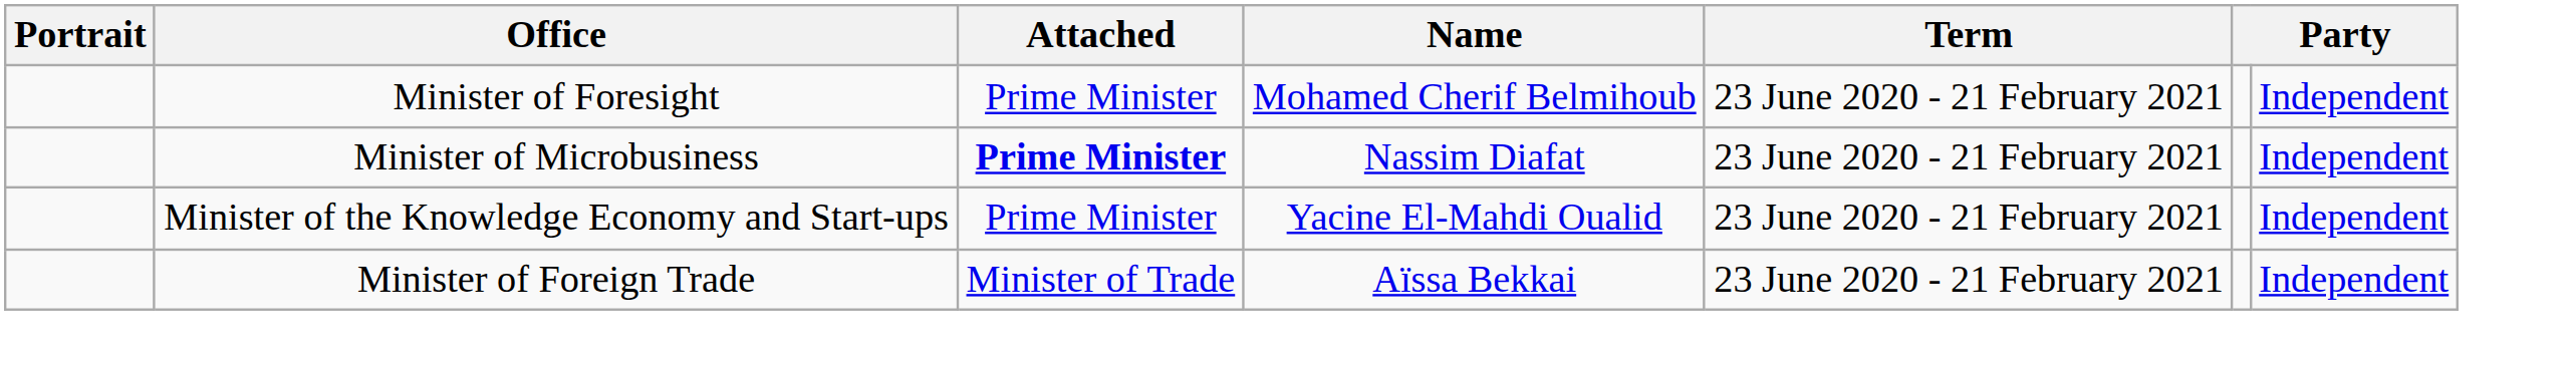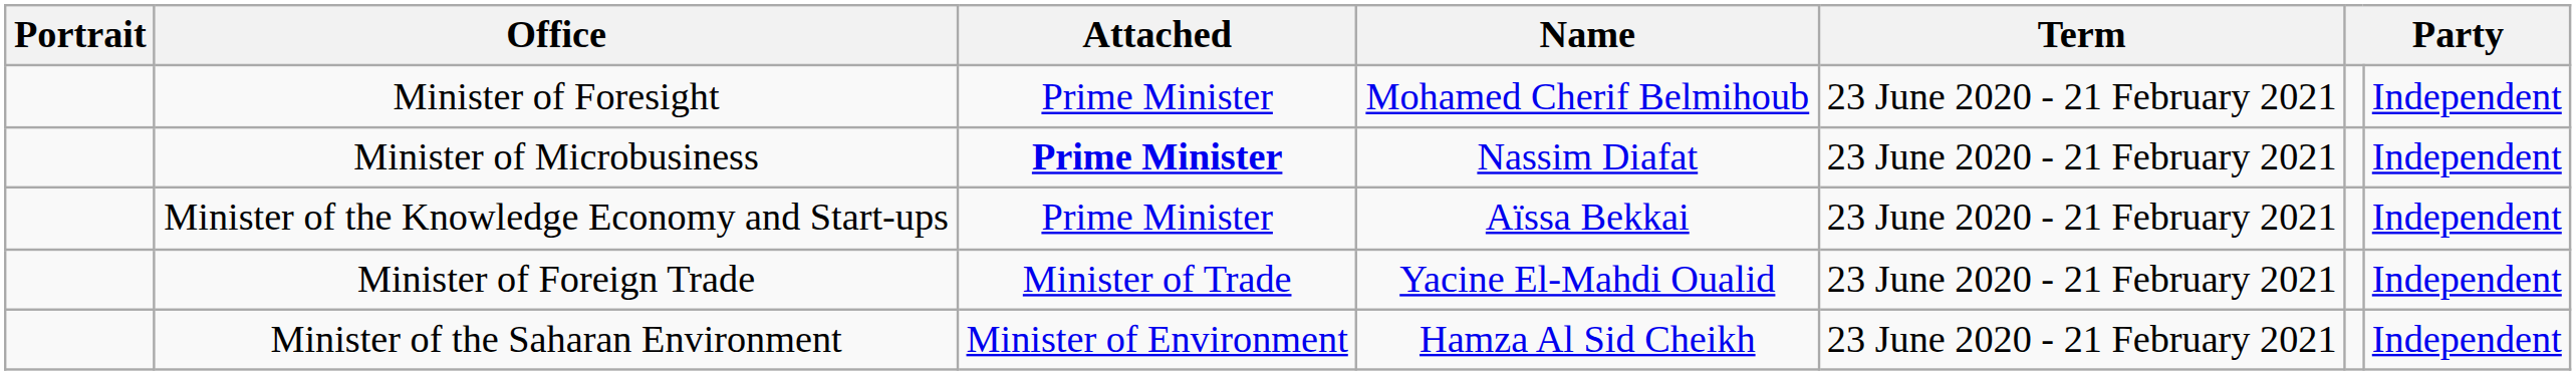Minister of the Knowledge Economy and Start-ups | Name: Yacine El-Mahdi Oualid -> Aïssa Bekkai
Minister of Foreign Trade | Name: Aïssa Bekkai -> Yacine El-Mahdi Oualid
+ row: Minister of the Saharan Environment | Minister of Environment | Hamza Al Sid Cheikh | 23 June 2020 - 21 February 2021 | Independent
